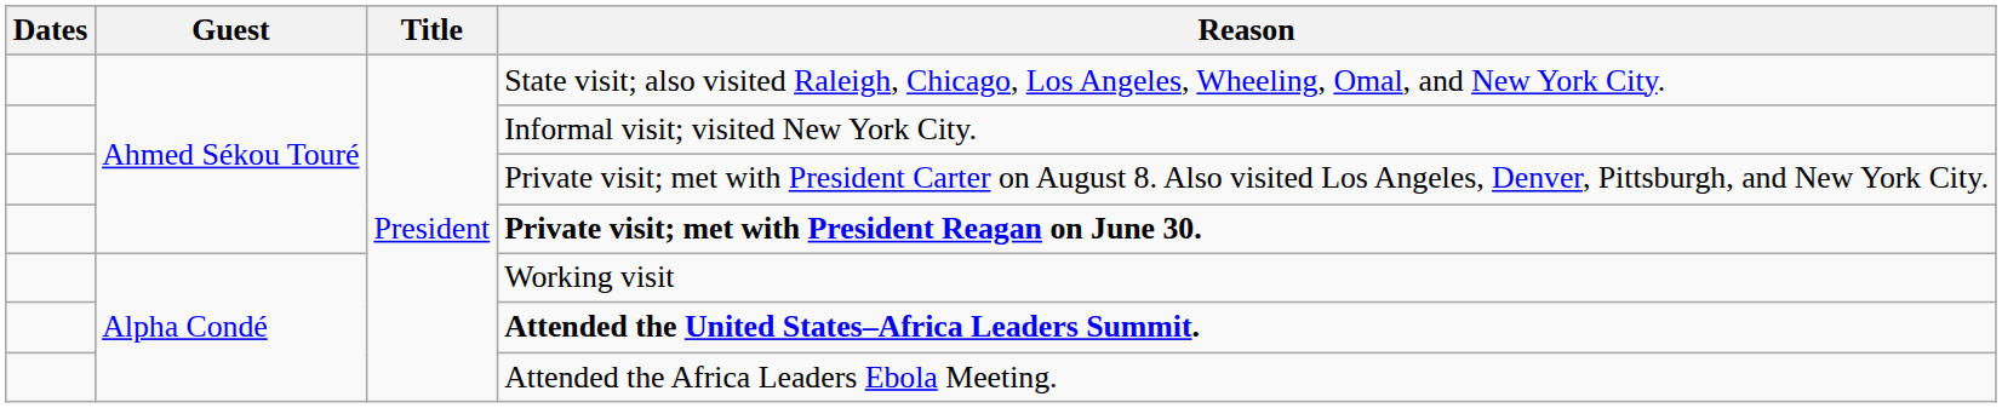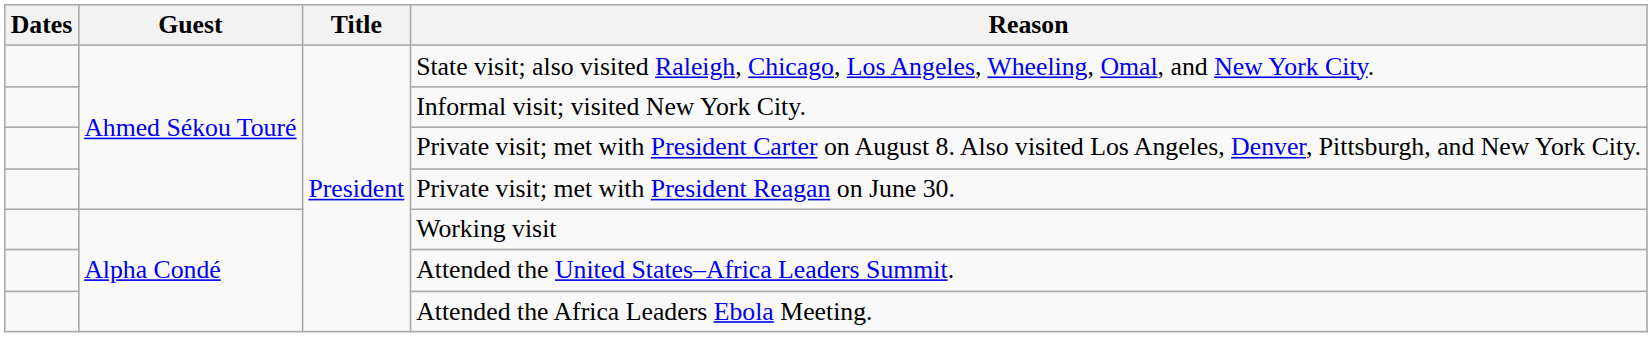Private visit; met with President Reagan on June 30. | Reason: bold -> normal
Attended the United States–Africa Leaders Summit. | Reason: bold -> normal
